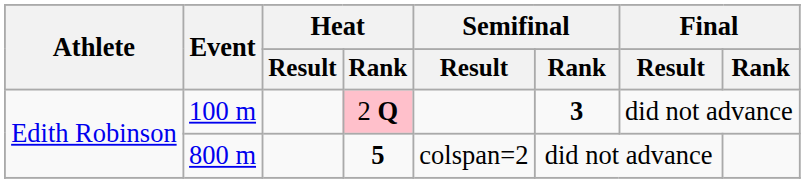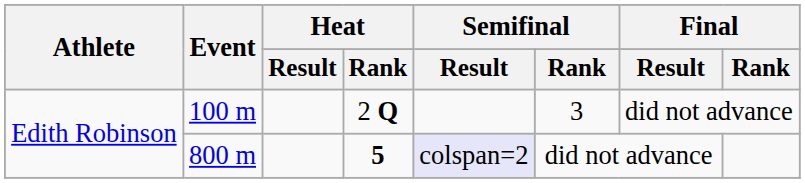100 m | Heat / Rank: pink background -> no background
100 m | Semifinal / Rank: bold -> normal
800 m | Semifinal / Result: no background -> lavender background
